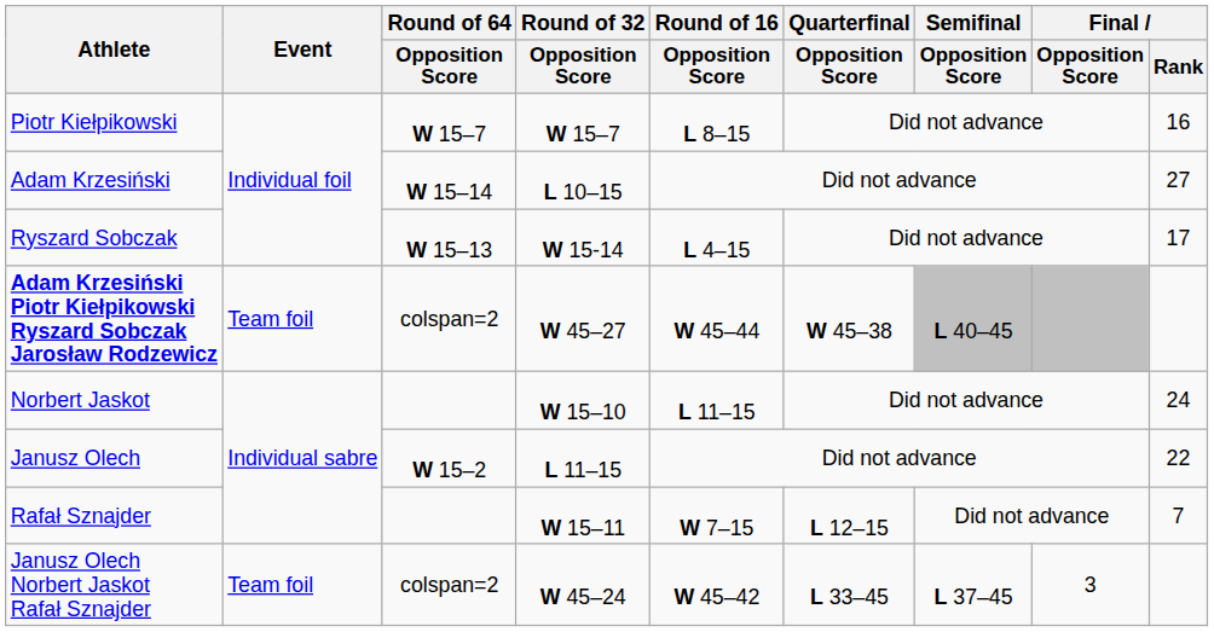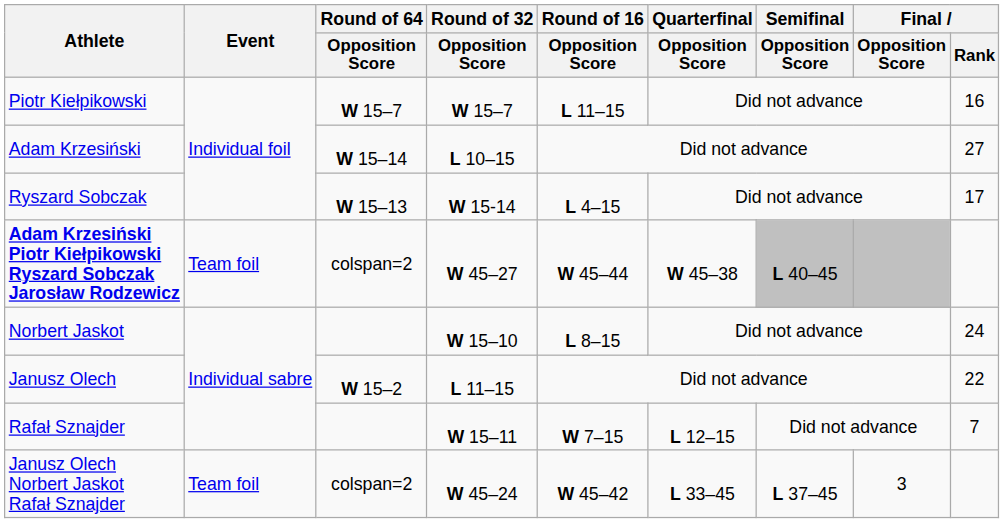Piotr Kiełpikowski | Round of 16 / Opposition Score: L 8–15 -> L 11–15
Norbert Jaskot | Round of 16 / Opposition Score: L 11–15 -> L 8–15
